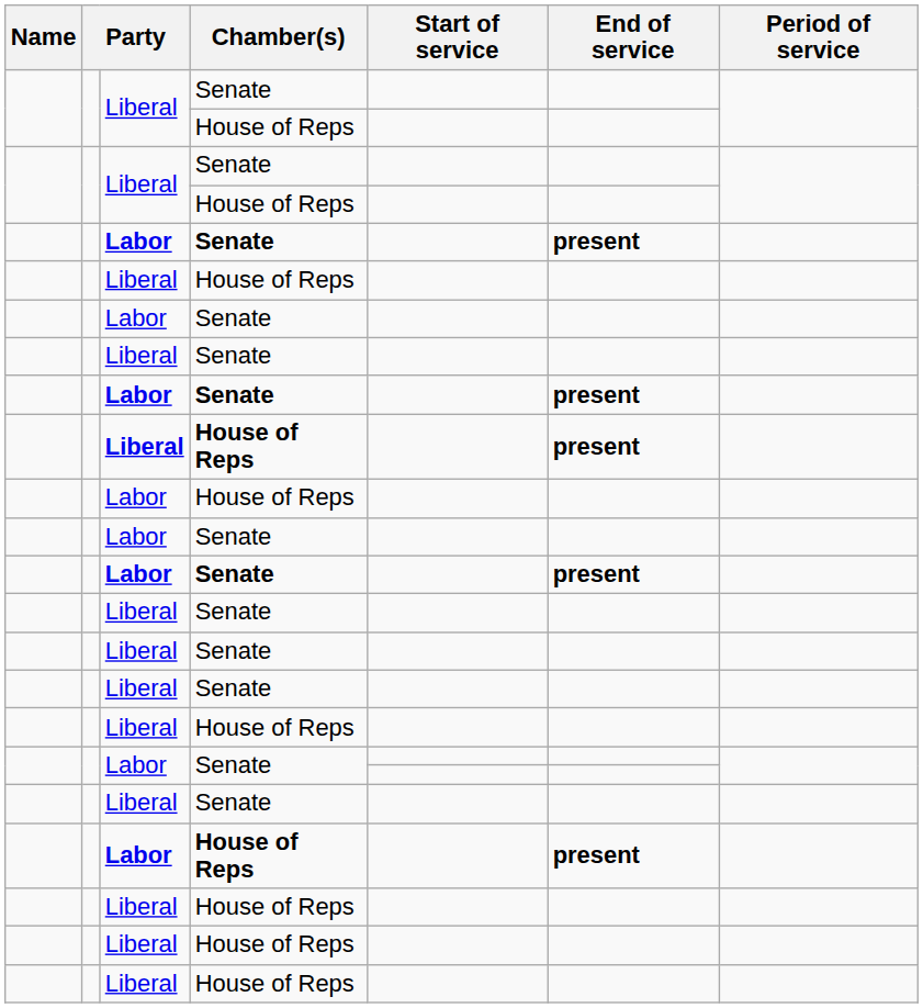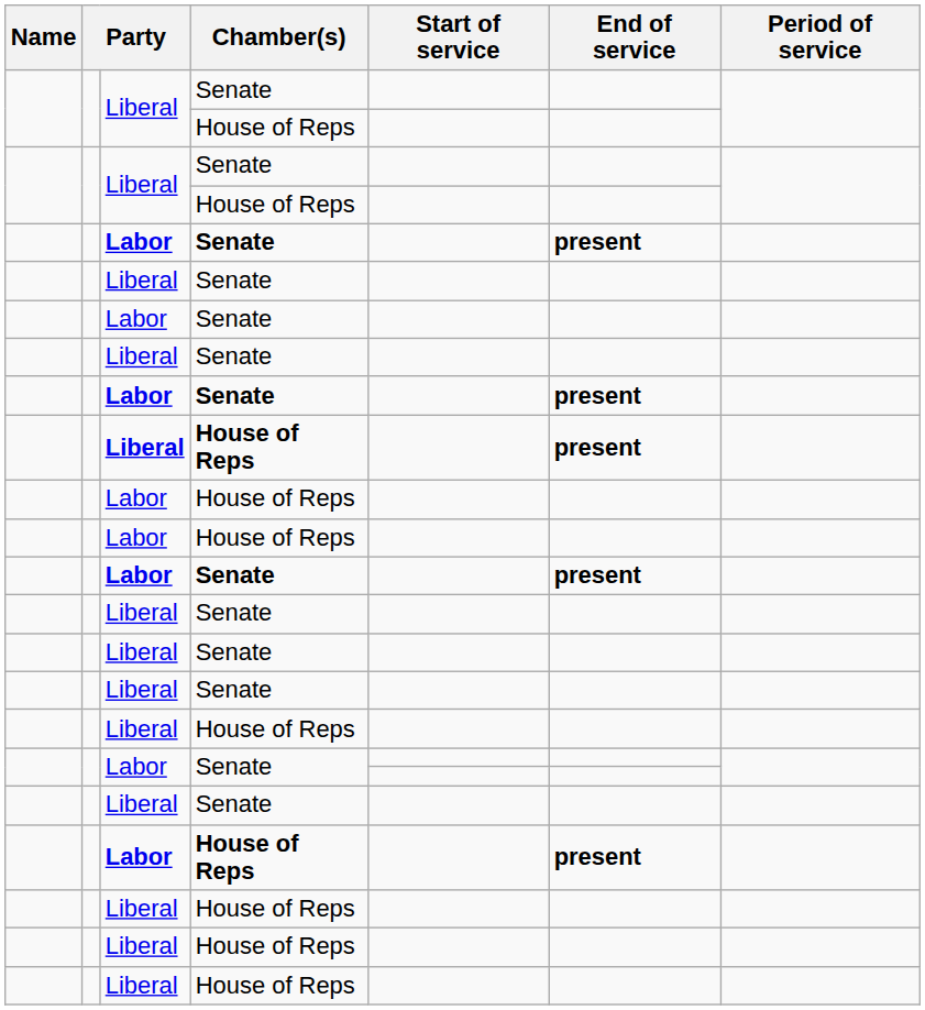row 7 | Chamber(s): House of Reps -> Senate
row 13 | Chamber(s): Senate -> House of Reps
